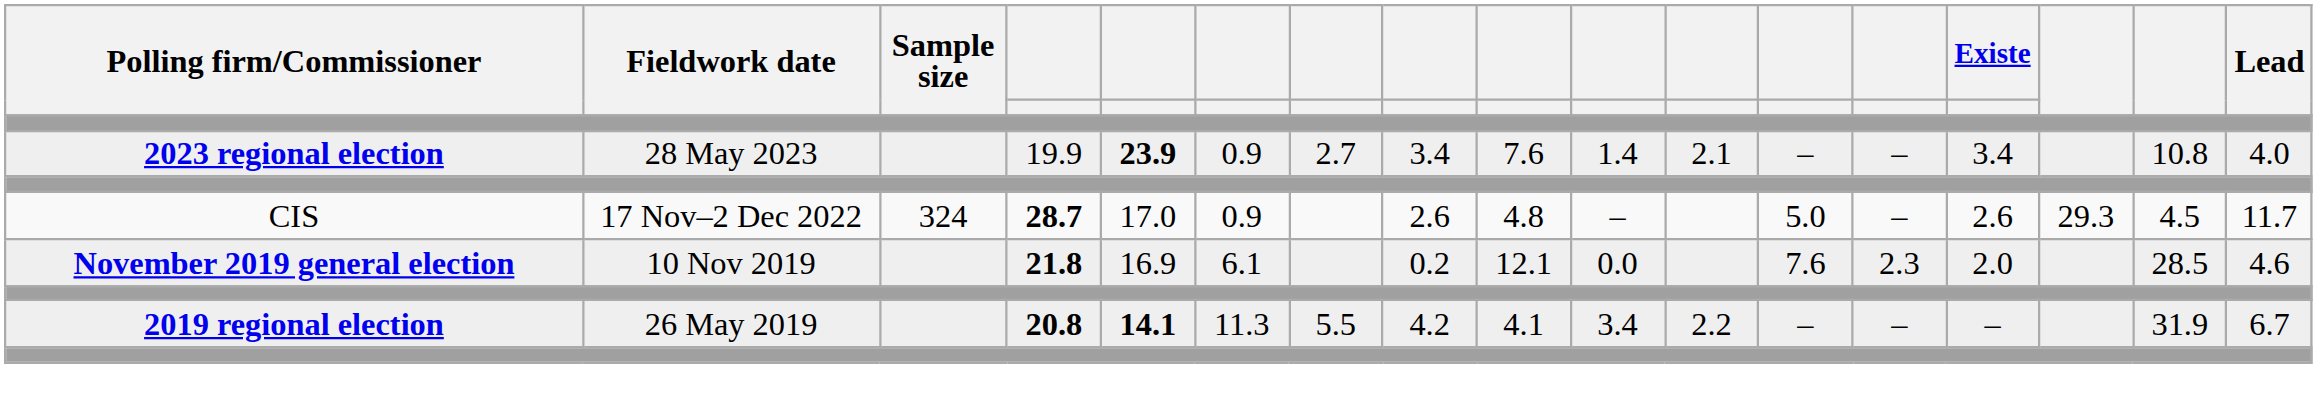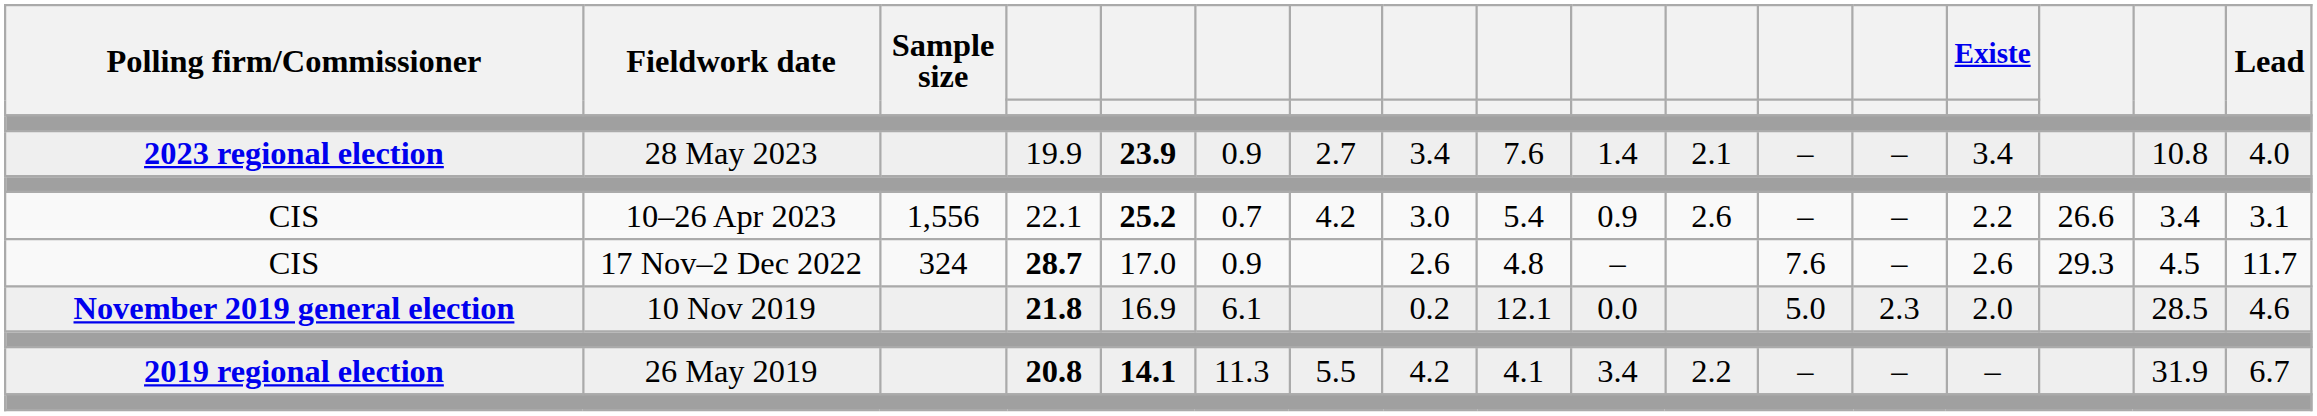+ row: CIS | 10–26 Apr 2023 | 1,556 | 22.1 | 25.2 | 0.7 | 4.2 | 3.0 | 5.4 | 0.9 | 2.6 | – | – | 2.2 | 26.6 | 3.4 | 3.1
17 Nov–2 Dec 2022 | column 12: 5.0 -> 7.6
10 Nov 2019 | column 12: 7.6 -> 5.0
